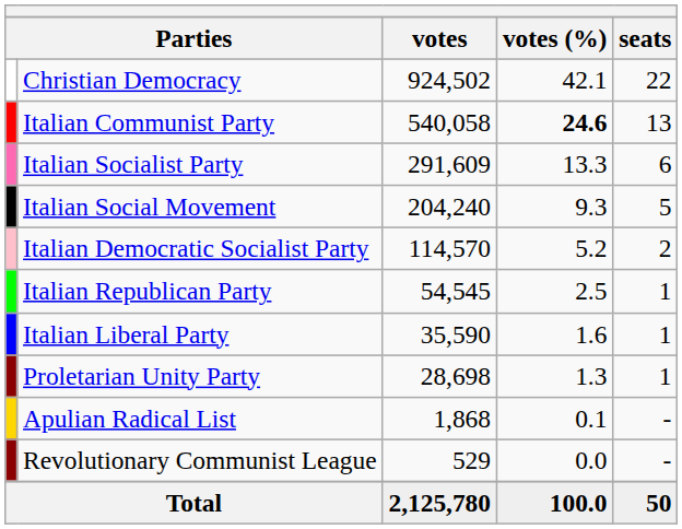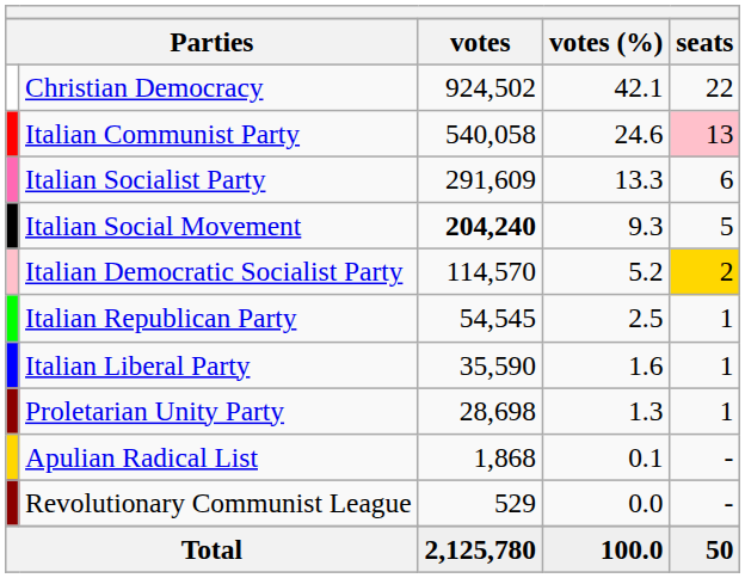Italian Communist Party | votes (%): bold -> normal
Italian Communist Party | seats: no background -> pink background
Italian Social Movement | votes: normal -> bold
Italian Democratic Socialist Party | seats: no background -> gold background
